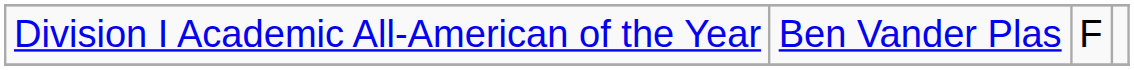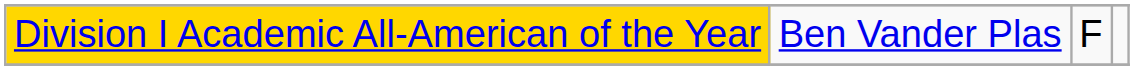row 1 | column 1: no background -> gold background
